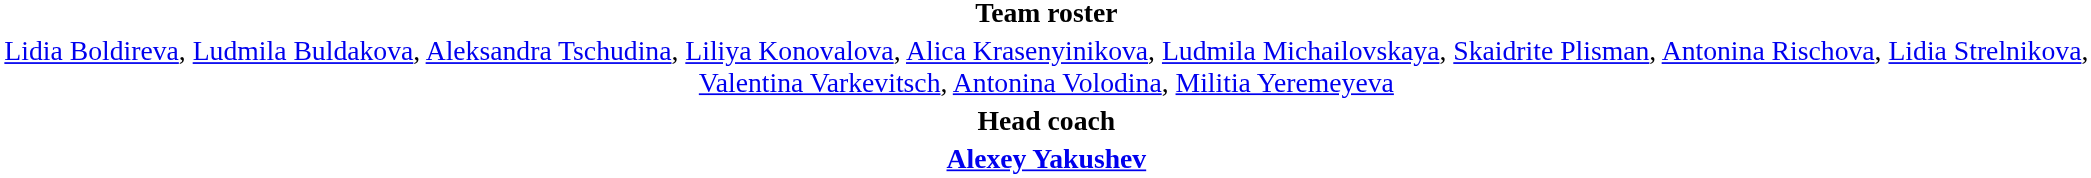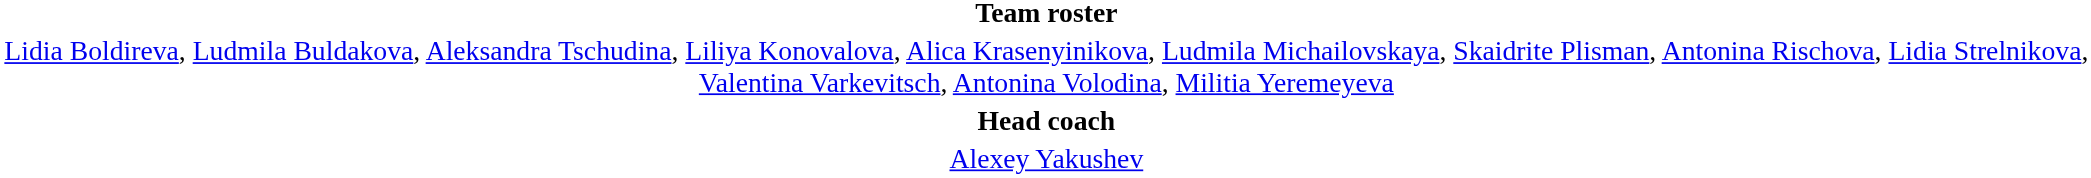row 4 | column 1: bold -> normal
